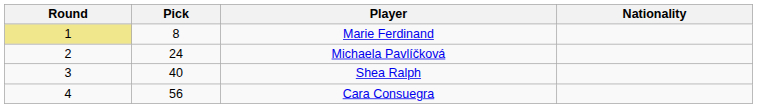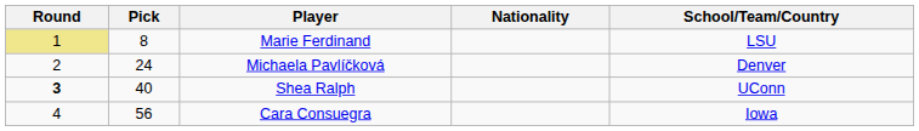+ column: School/Team/Country | LSU | Denver | UConn | Iowa
Shea Ralph | Round: normal -> bold
